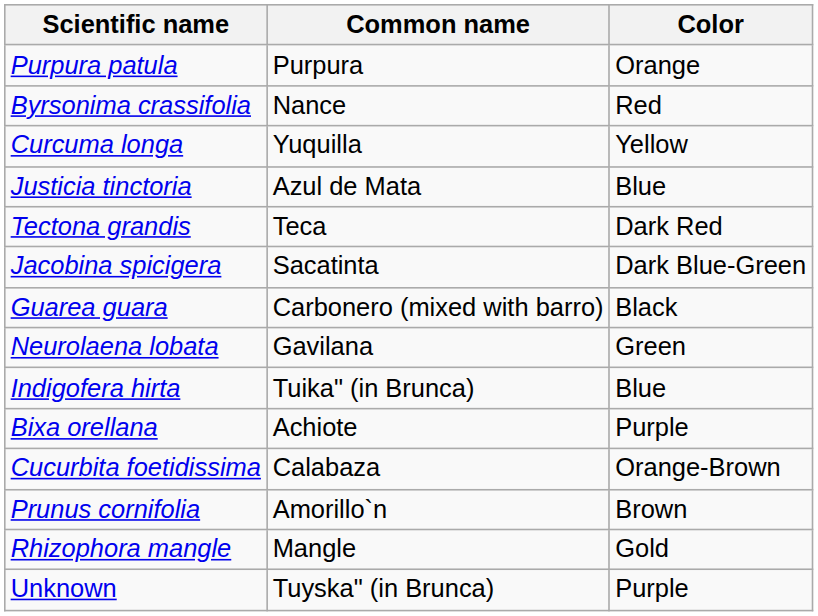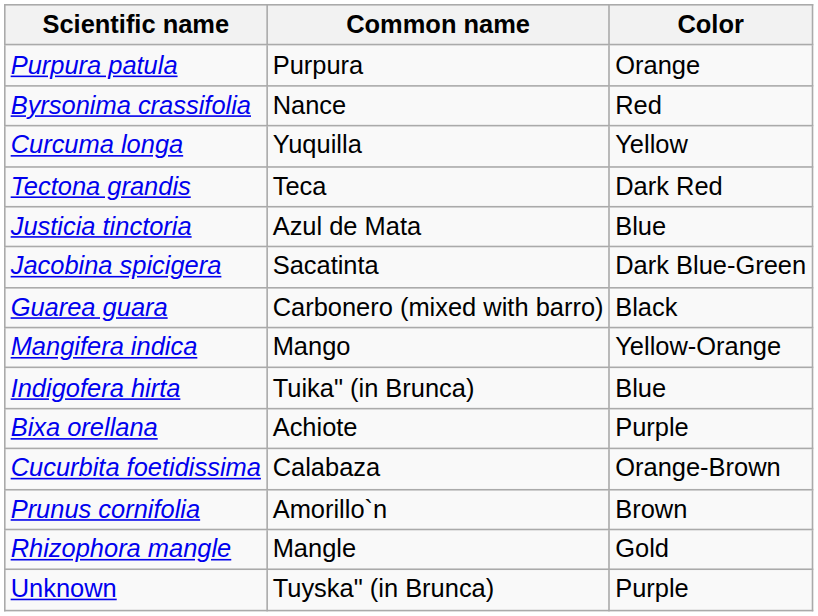rows swapped: Justicia tinctoria <-> Tectona grandis
- row: Neurolaena lobata | Gavilana | Green
+ row: Mangifera indica | Mango | Yellow-Orange
